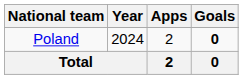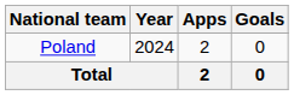2024 | Goals: bold -> normal
